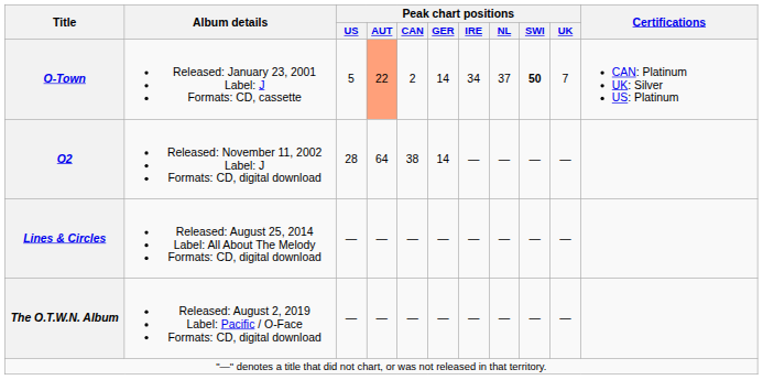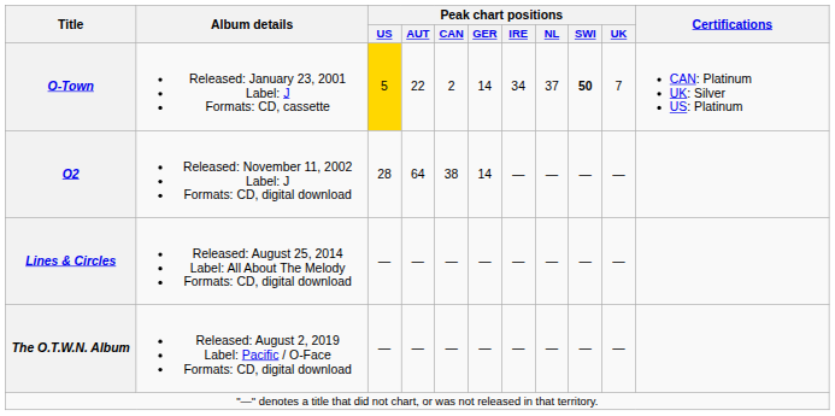O-Town | Peak chart positions / US: no background -> gold background
O-Town | Peak chart positions / AUT: lightsalmon background -> no background
